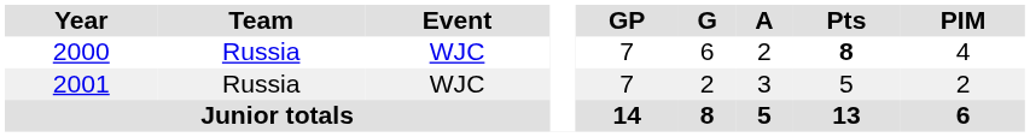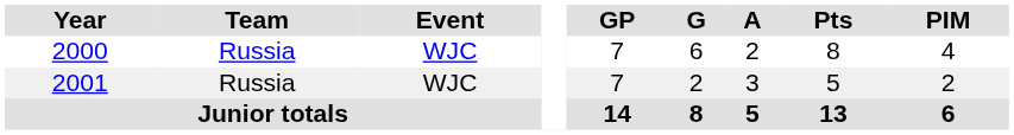2000 | Pts: bold -> normal
